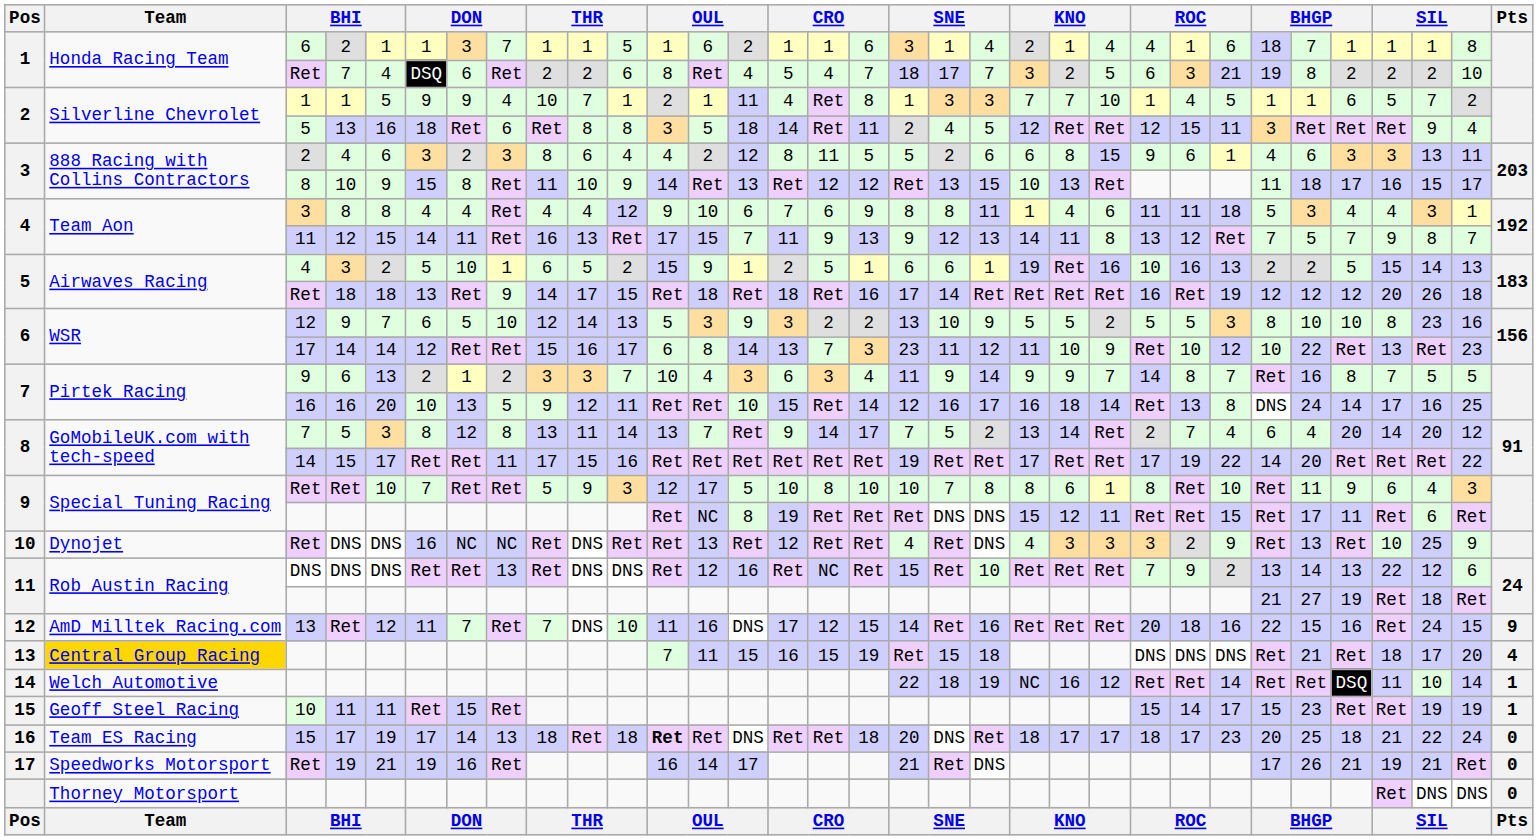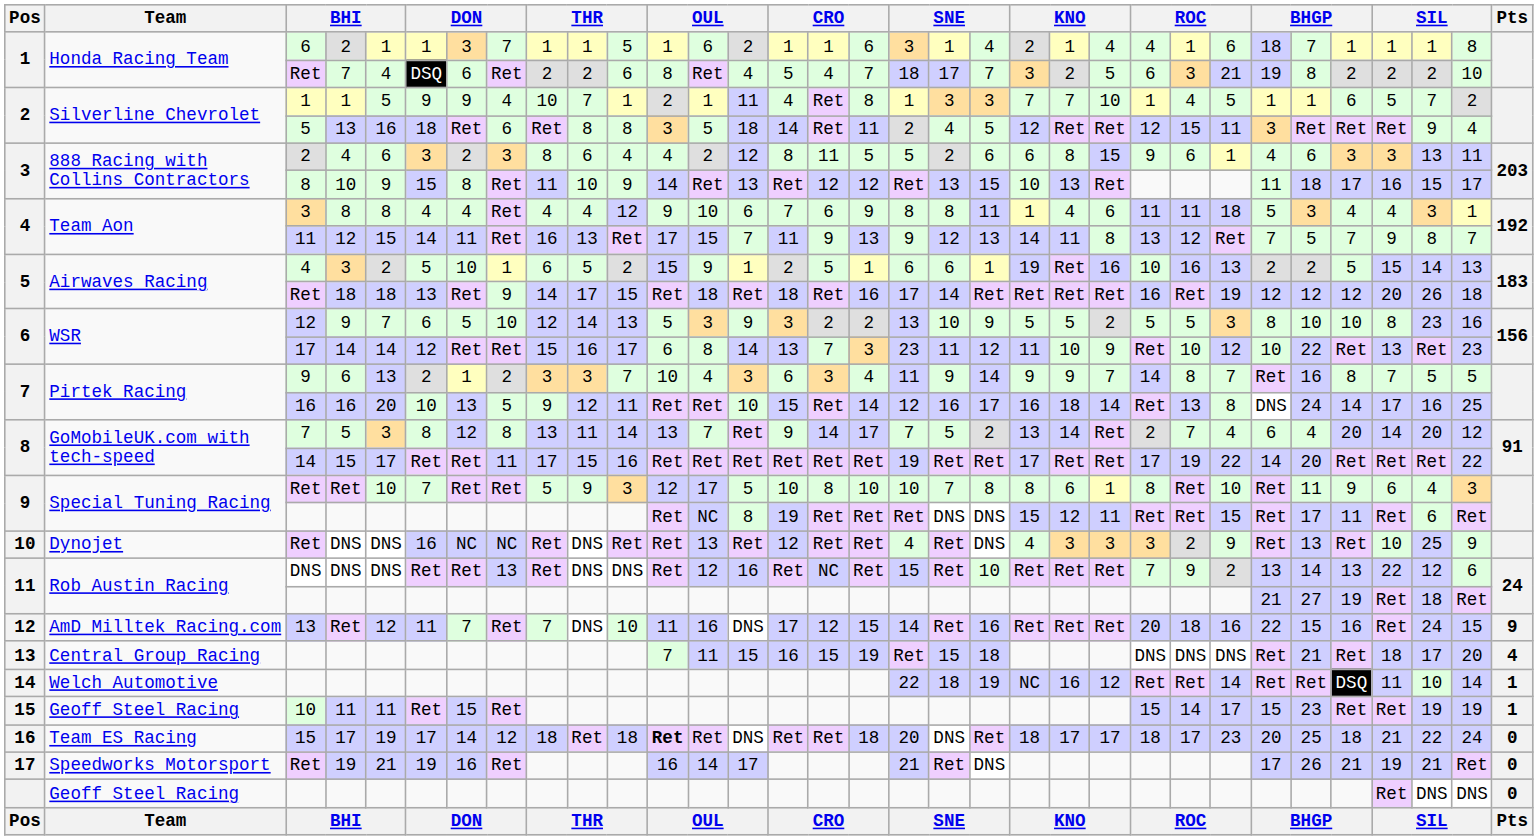row 24 | Team: gold background -> no background
row 27 | column 8: 13 -> 12
row 29 | Team: Thorney Motorsport -> Geoff Steel Racing
